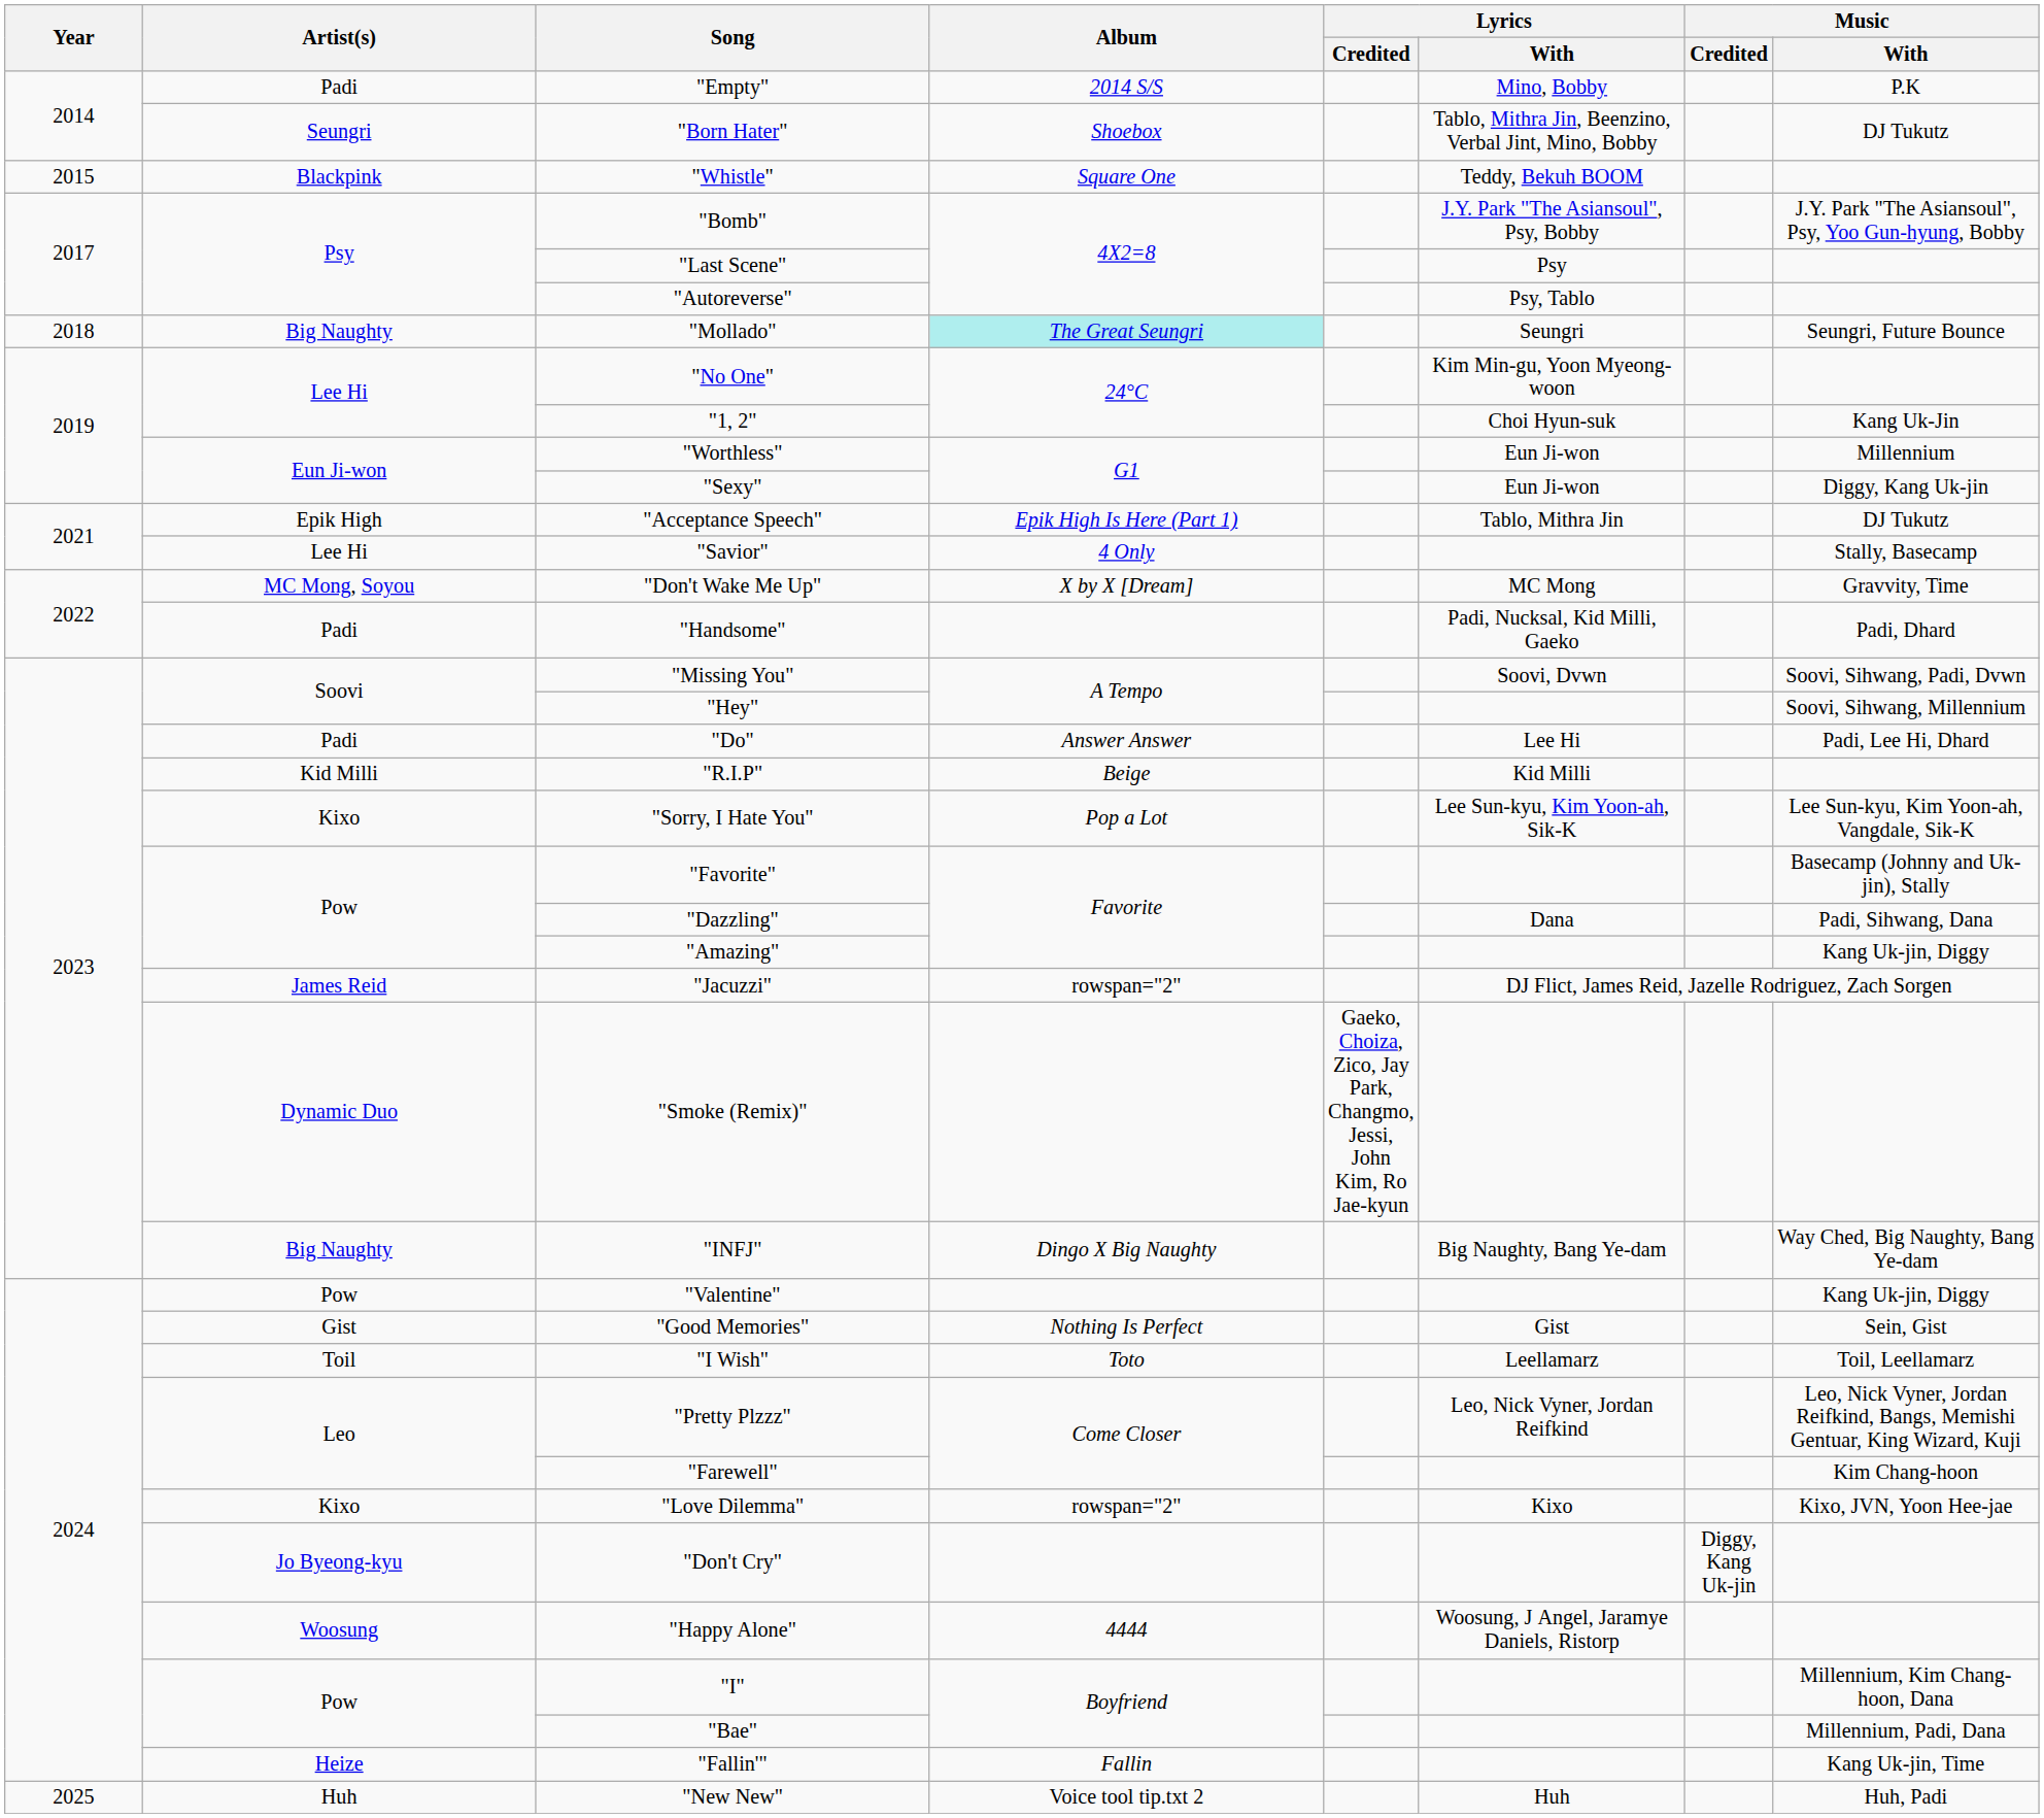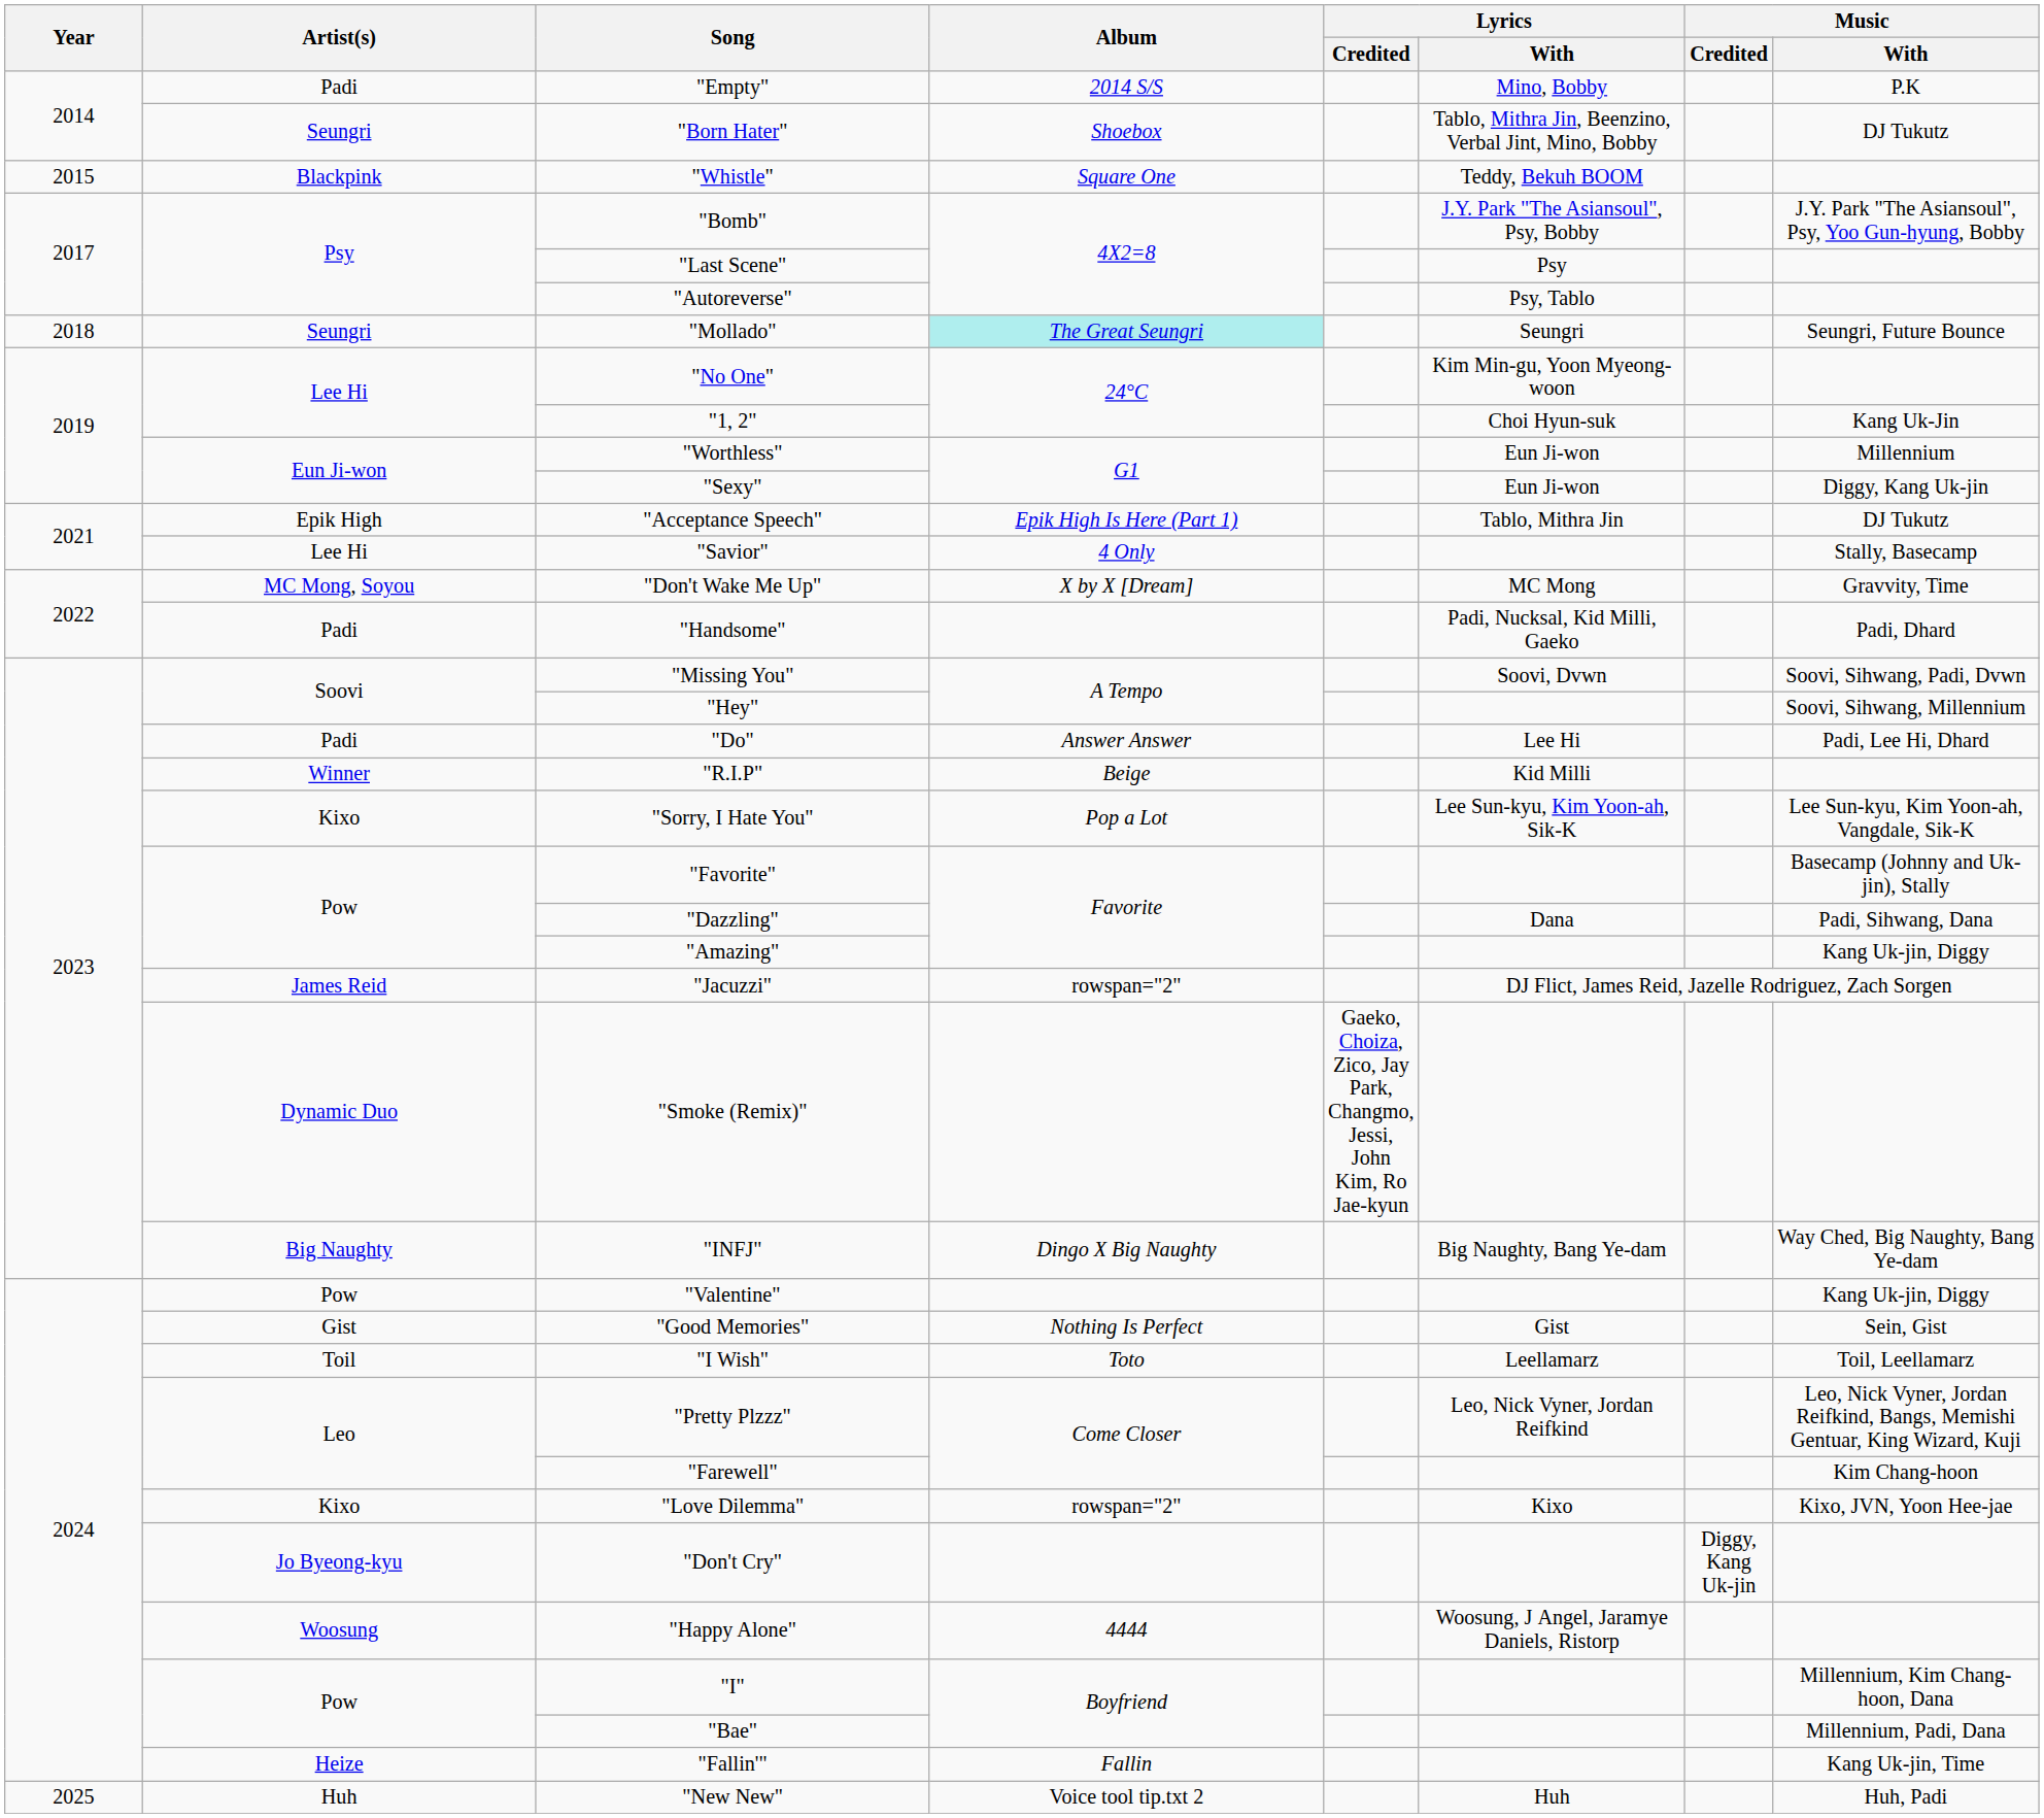"Mollado" | Artist(s): Big Naughty -> Seungri
"R.I.P" | Artist(s): Kid Milli -> Winner
